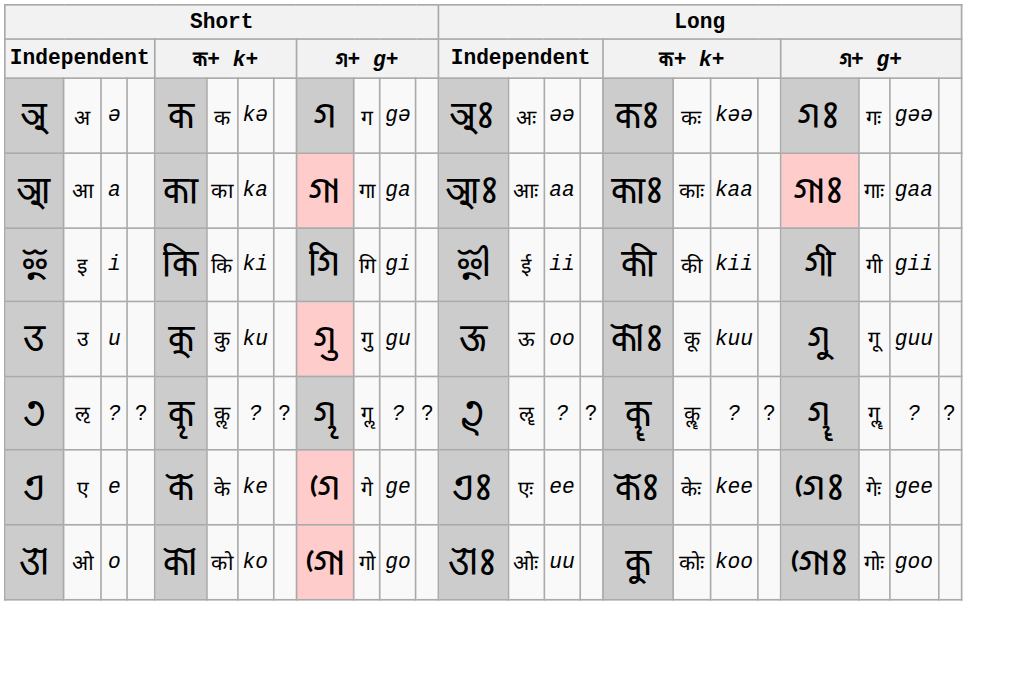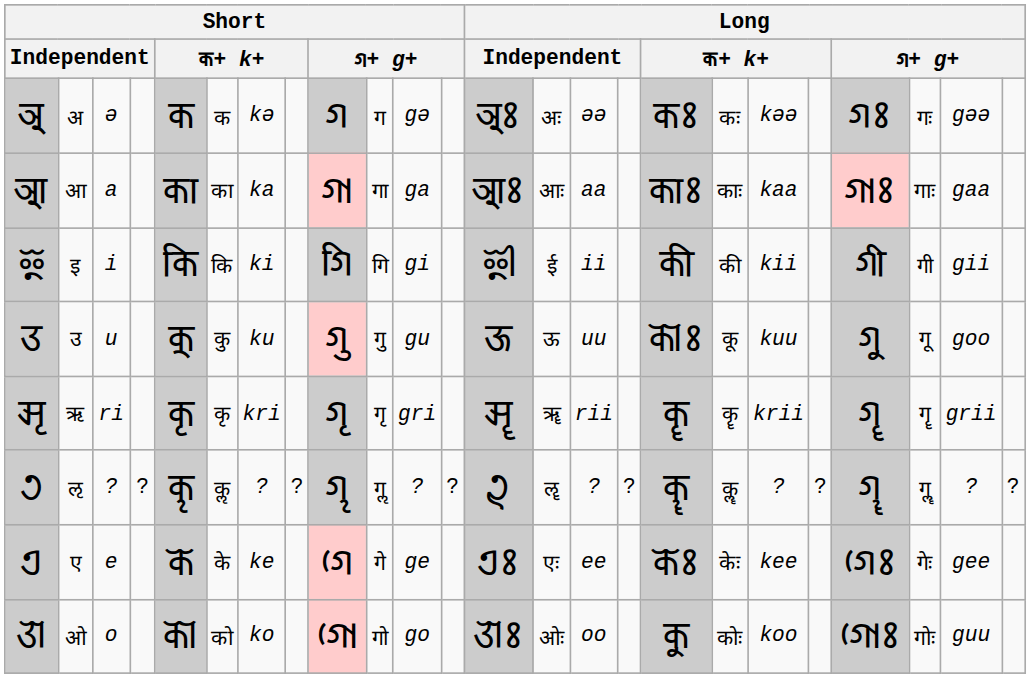𑐄 | column 15: oo -> uu
𑐄 | column 23: guu -> goo
+ row: 𑐆 | ऋ | ri | 𑐎𑐺 | कृ | kri | 𑐐𑐺 | गृ | gri | 𑐇 | ॠ | rii | 𑐎𑐻 | कॄ | krii | 𑐐𑐻 | गॄ | grii
𑐌 | column 15: uu -> oo
𑐌 | column 23: goo -> guu
